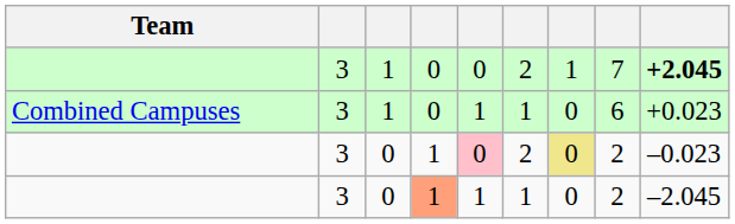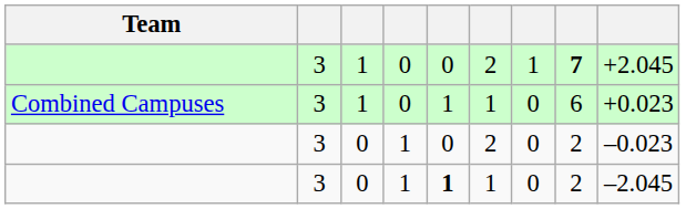row 2 | column 8: normal -> bold
row 2 | column 9: bold -> normal
row 4 | column 5: pink background -> no background
row 4 | column 7: khaki background -> no background
row 5 | column 4: lightsalmon background -> no background
row 5 | column 5: normal -> bold
